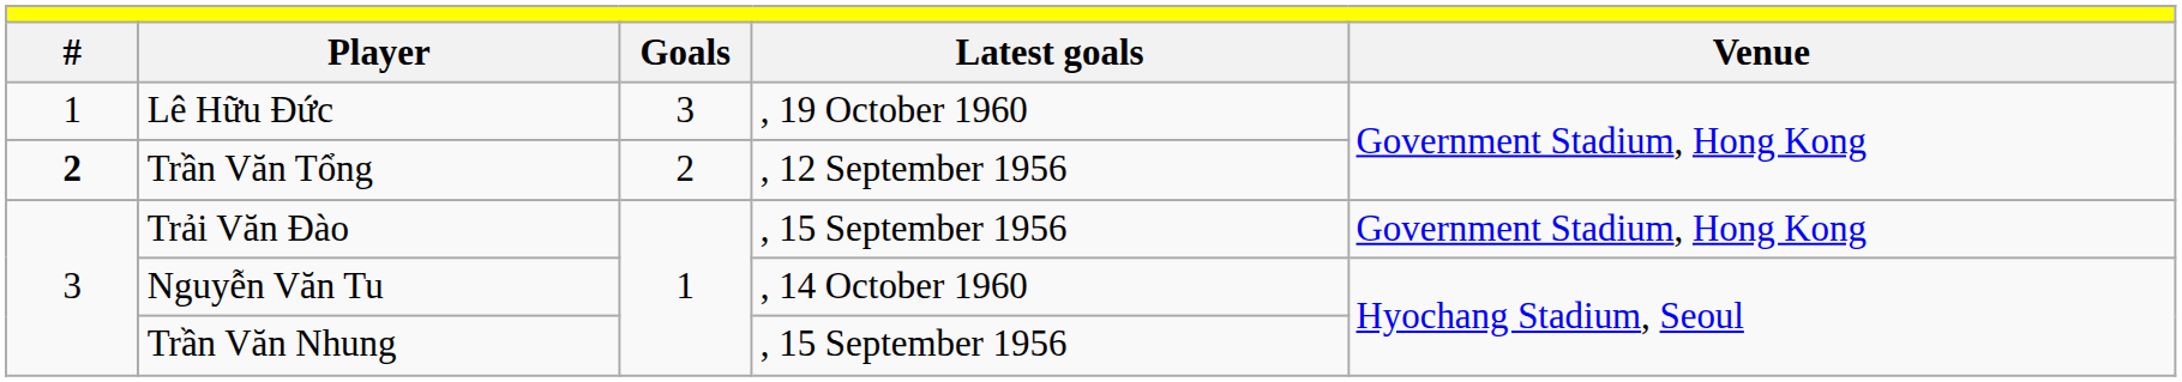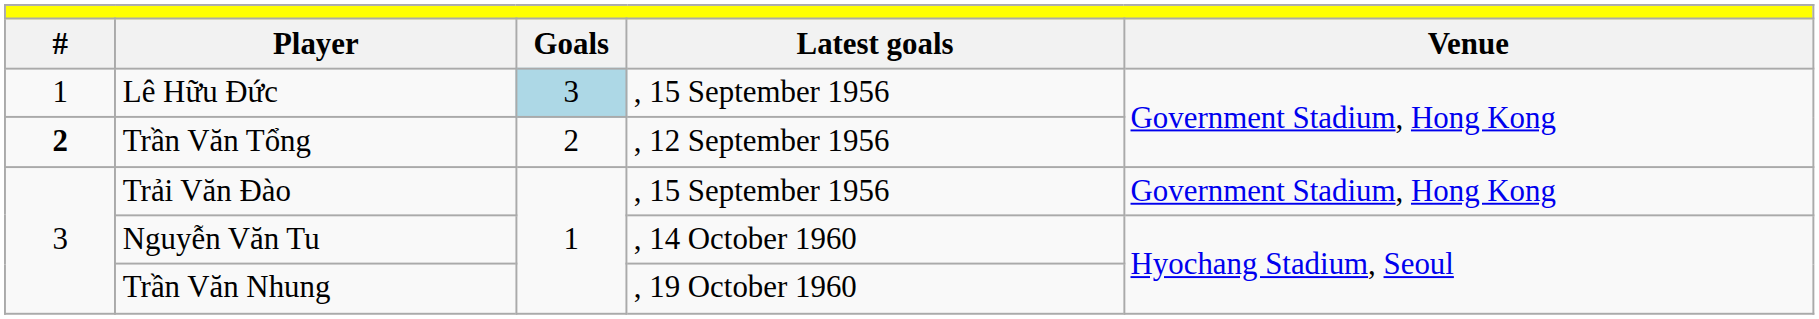Lê Hữu Đức | Goals: no background -> lightblue background
Lê Hữu Đức | Latest goals: , 19 October 1960 -> , 15 September 1956
Trần Văn Nhung | Latest goals: , 15 September 1956 -> , 19 October 1960
